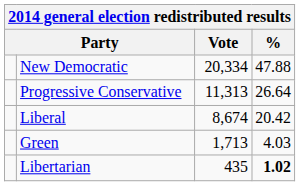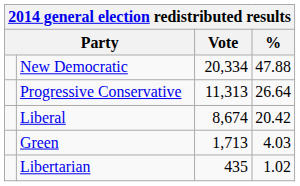Libertarian | %: bold -> normal
